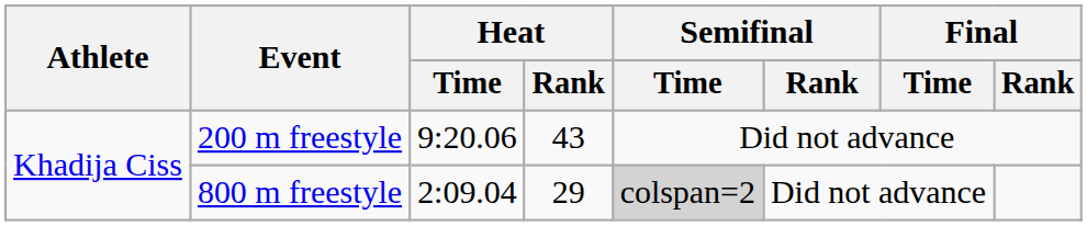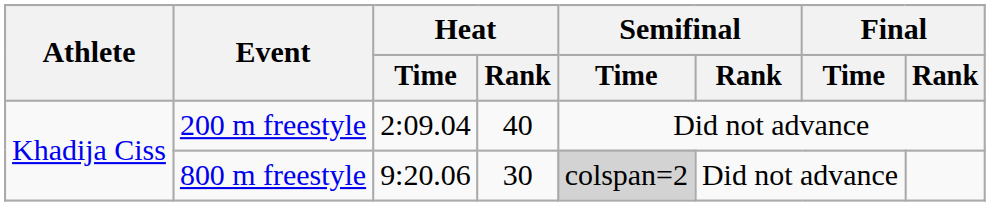200 m freestyle | Heat / Time: 9:20.06 -> 2:09.04
200 m freestyle | Heat / Rank: 43 -> 40
800 m freestyle | Heat / Time: 2:09.04 -> 9:20.06
800 m freestyle | Heat / Rank: 29 -> 30
